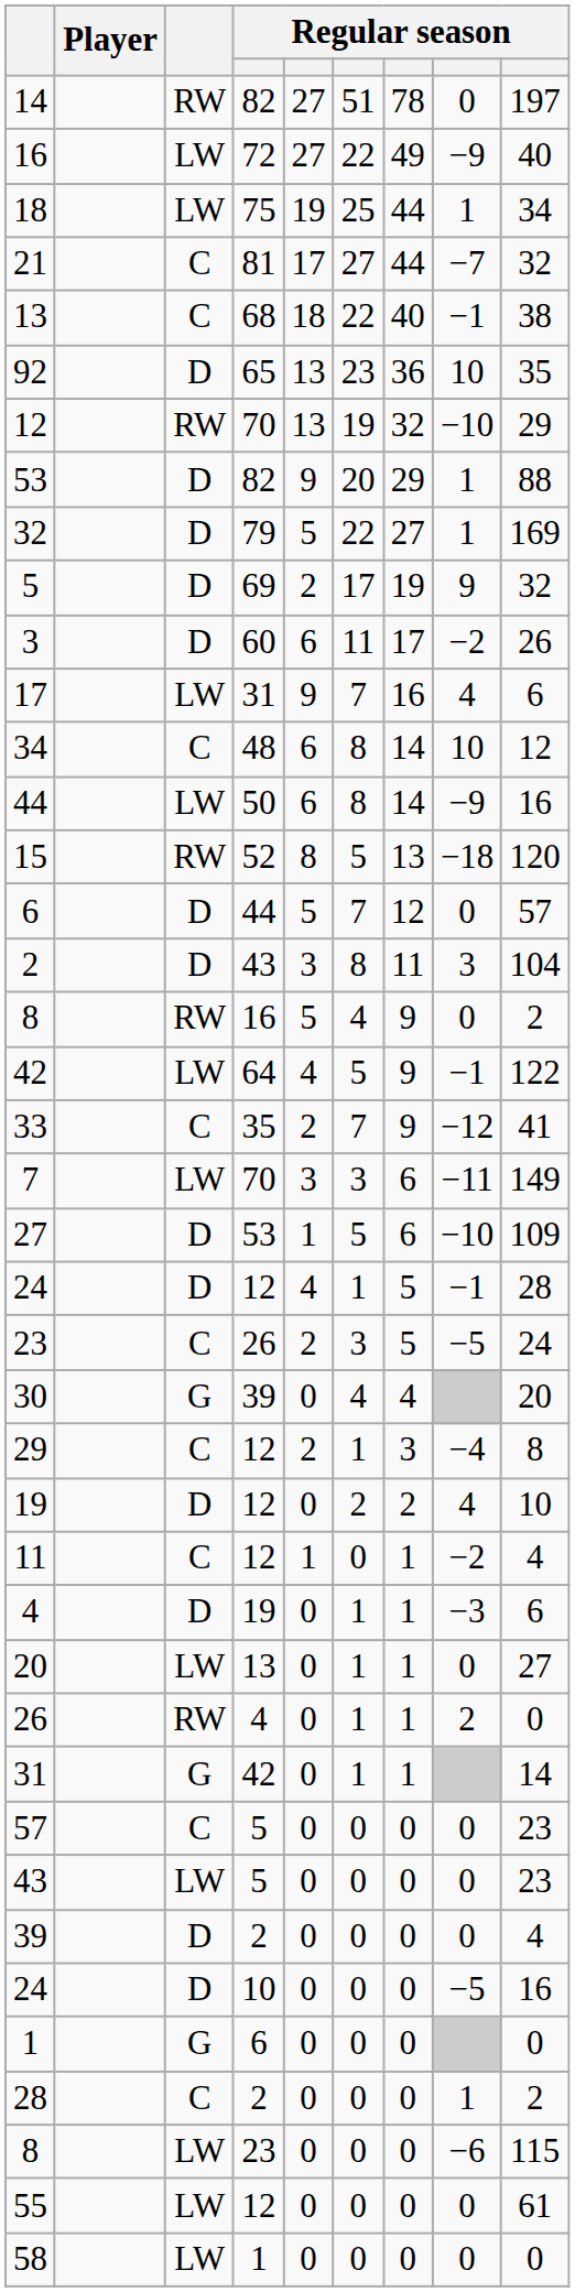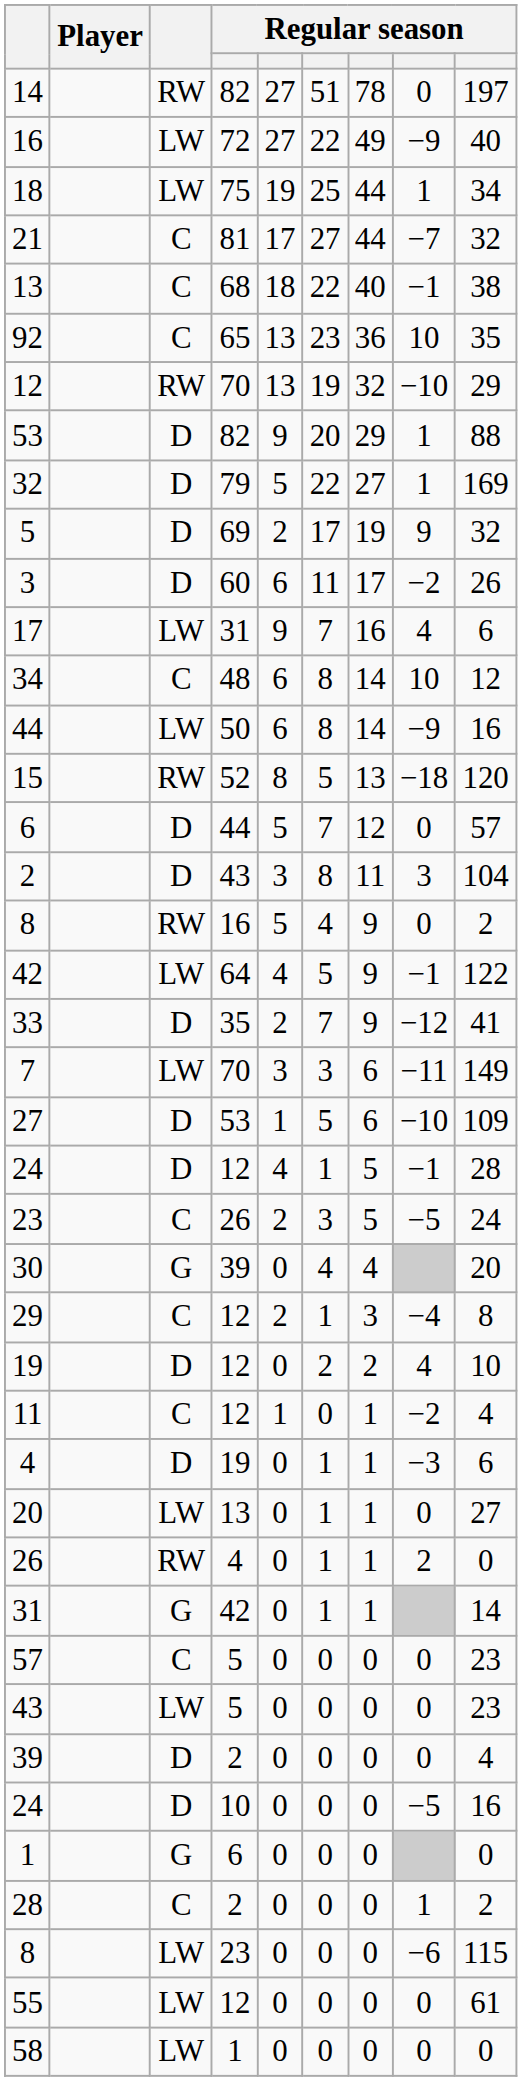92 | column 3: D -> C
33 | column 3: C -> D
